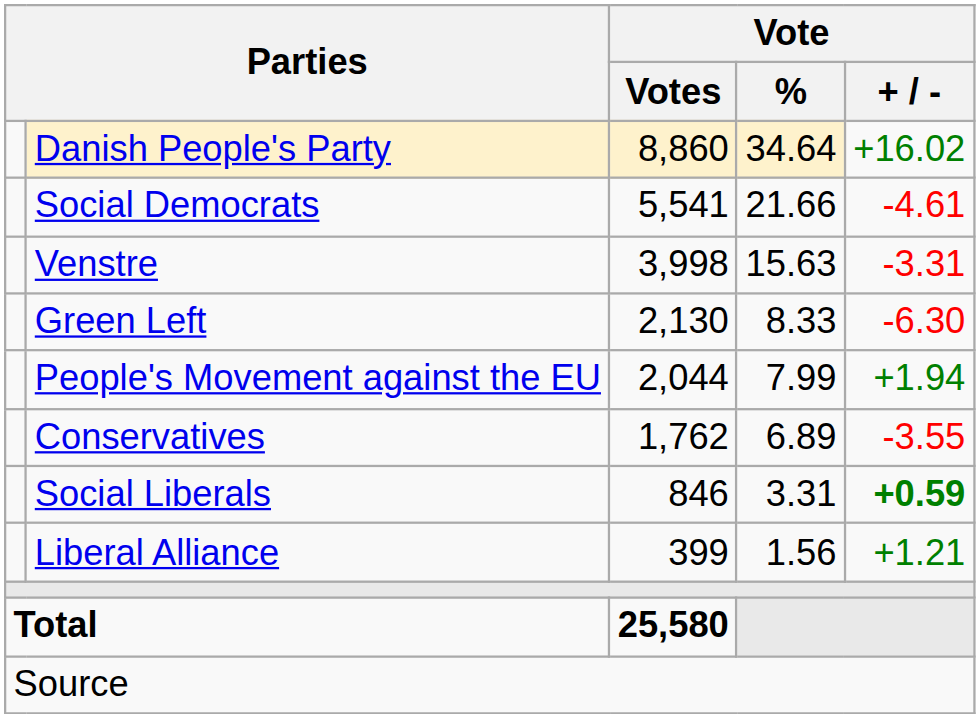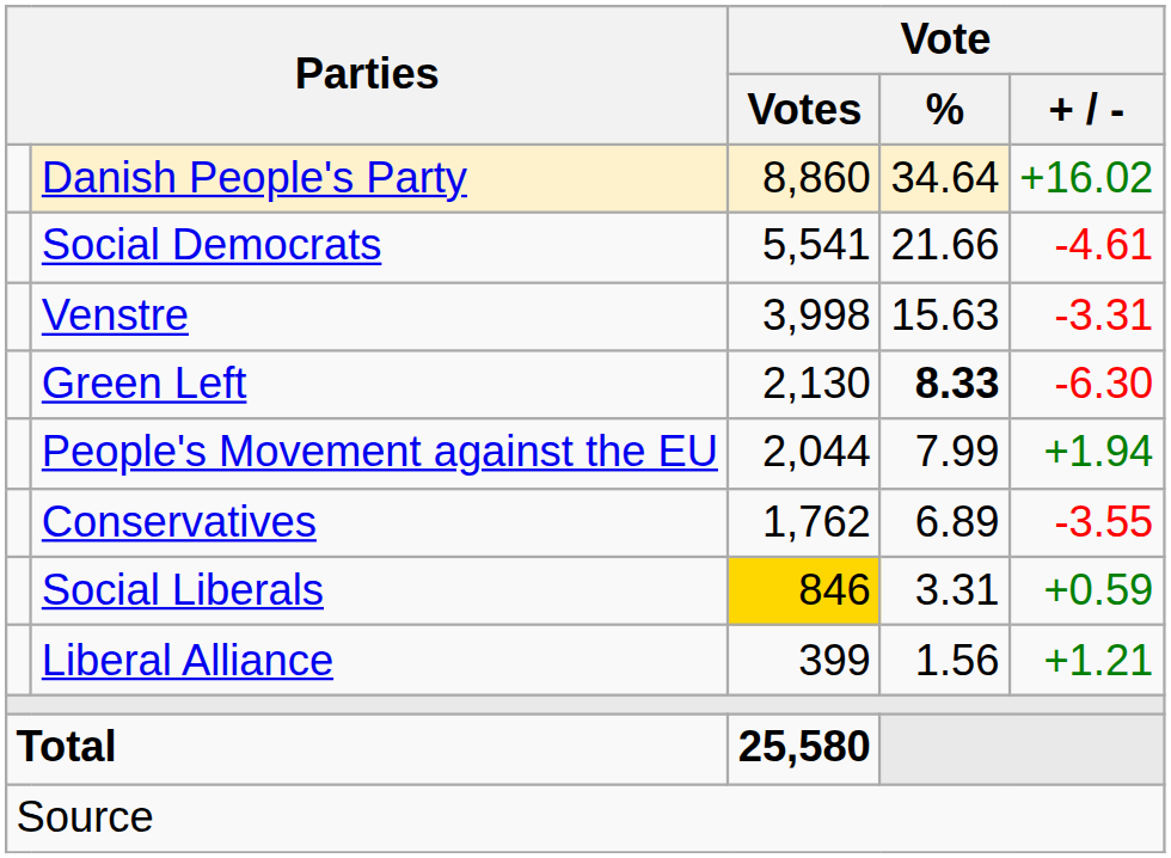Green Left | Vote / %: normal -> bold
Social Liberals | Vote / Votes: no background -> gold background
Social Liberals | Vote / + / -: bold -> normal
